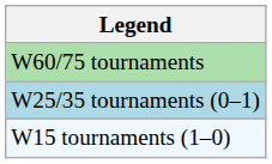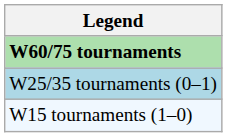row 2 | column 1: normal -> bold
